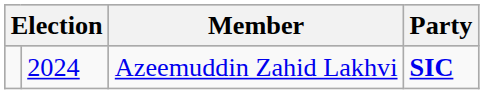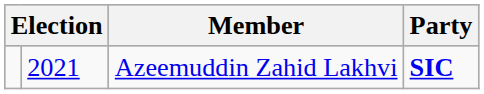Azeemuddin Zahid Lakhvi | column 2: 2024 -> 2021
